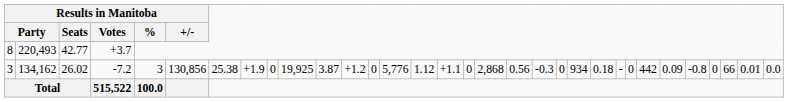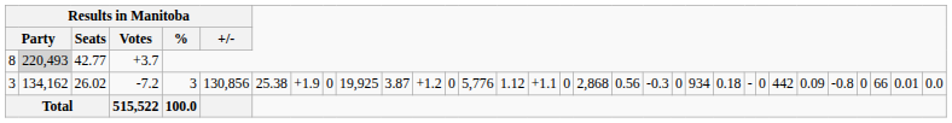8 | column 2: no background -> lightgrey background
